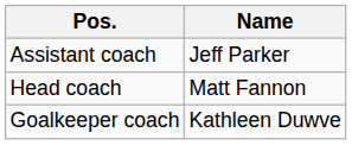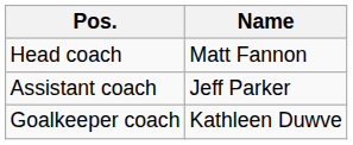rows swapped: Head coach <-> Assistant coach
